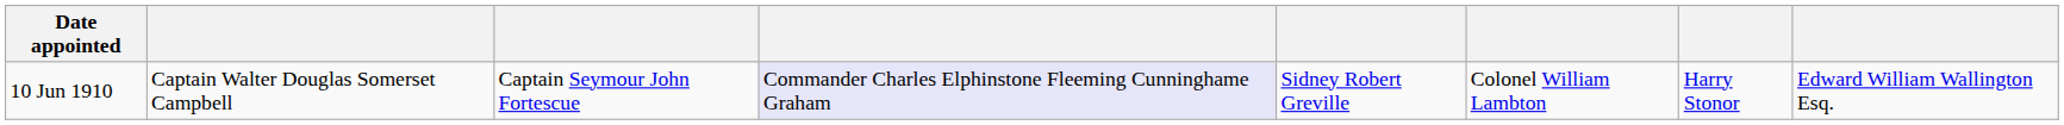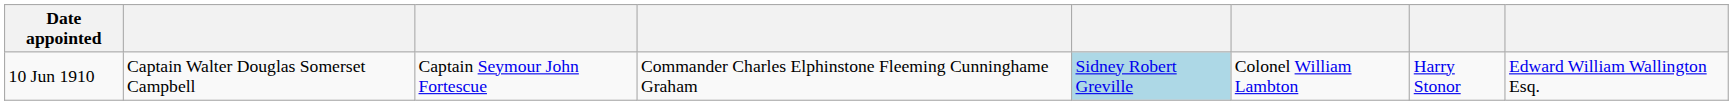10 Jun 1910 | column 4: lavender background -> no background
10 Jun 1910 | column 5: no background -> lightblue background
